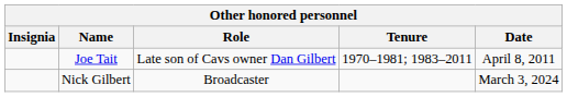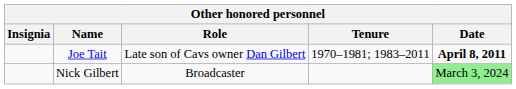Joe Tait | Date: normal -> bold
Nick Gilbert | Date: no background -> lightgreen background
